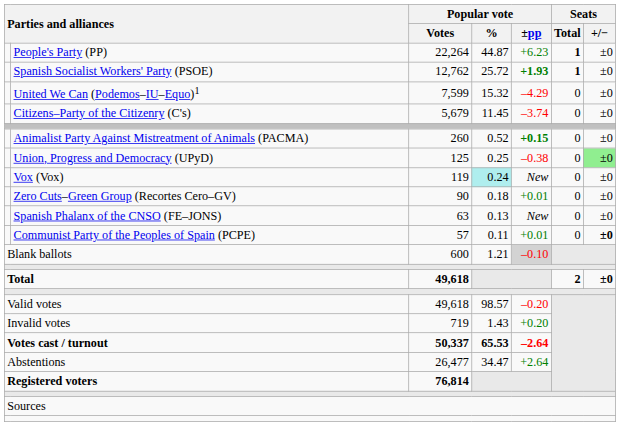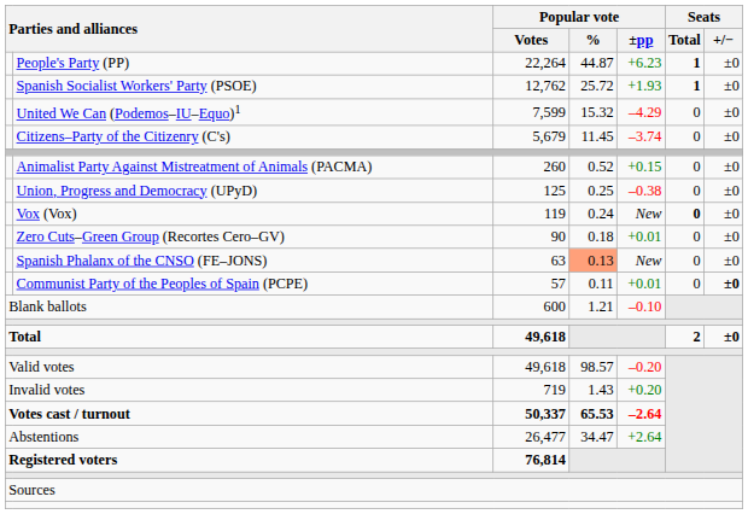Spanish Socialist Workers' Party (PSOE) | Popular vote / ±pp: bold -> normal
Animalist Party Against Mistreatment of Animals (PACMA) | Popular vote / ±pp: bold -> normal
Union, Progress and Democracy (UPyD) | Seats / +/−: lightgreen background -> no background
Vox (Vox) | Popular vote / %: paleturquoise background -> no background
Vox (Vox) | Seats / Total: normal -> bold
Spanish Phalanx of the CNSO (FE–JONS) | Popular vote / %: no background -> lightsalmon background
Blank ballots | Popular vote / ±pp: lightgrey background -> no background
